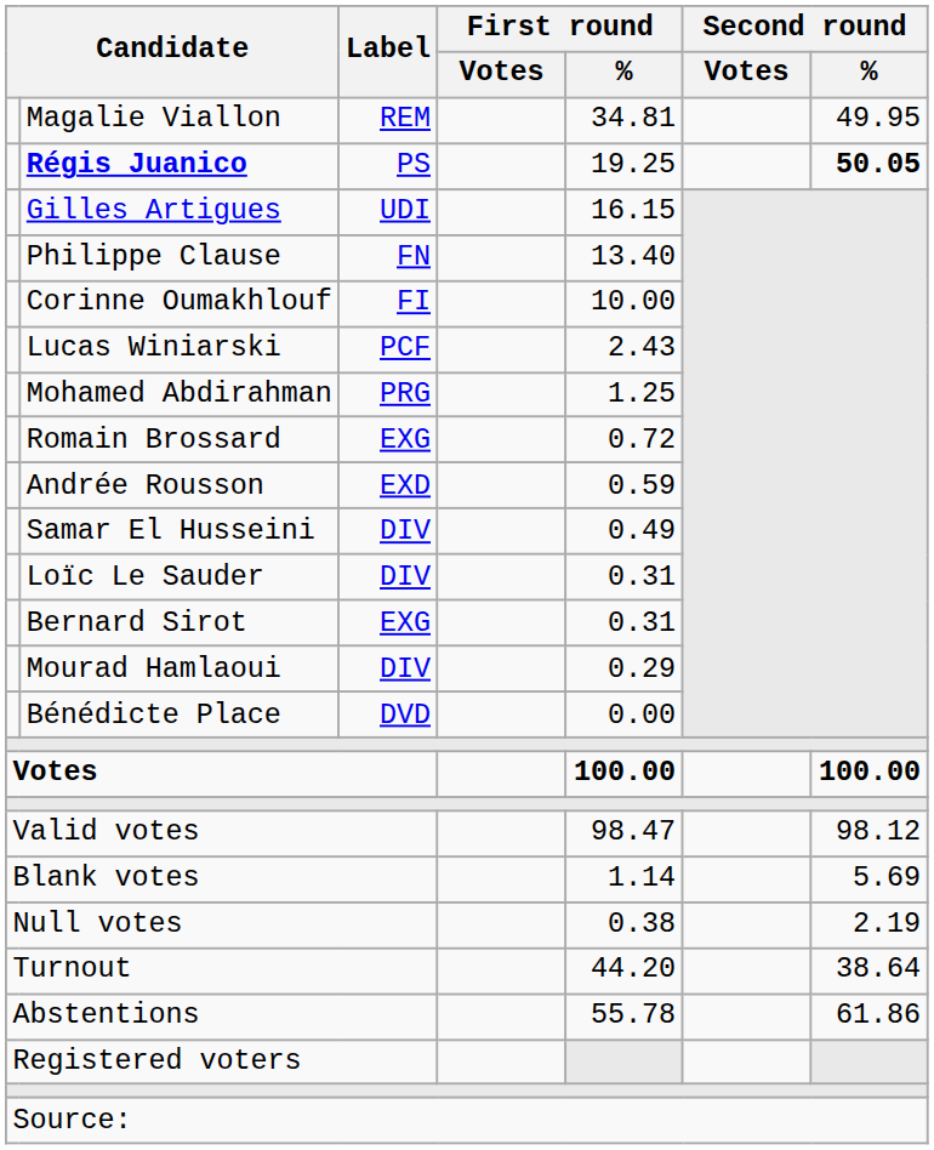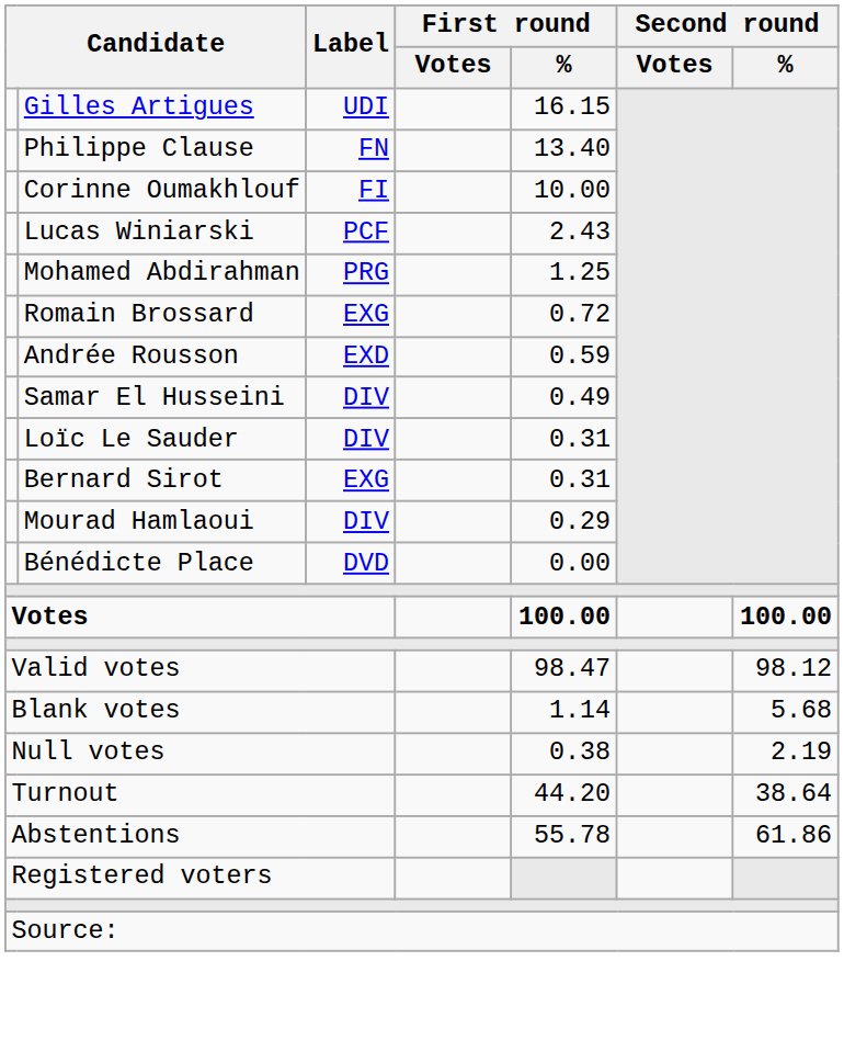- row: Magalie Viallon | REM | 34.81 | 49.95
- row: Régis Juanico | PS | 19.25 | 50.05
Blank votes | Second round / %: 5.69 -> 5.68
